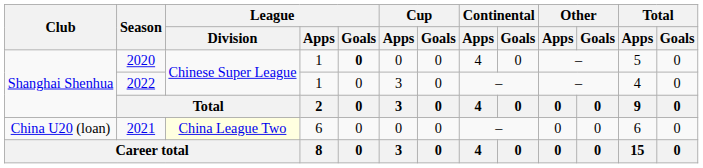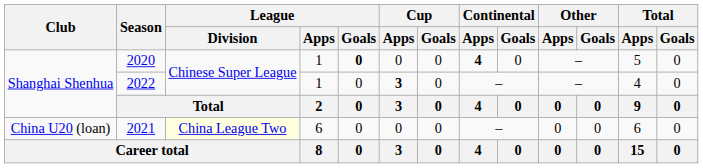2020 | Continental / Apps: normal -> bold
2022 | Cup / Apps: normal -> bold
